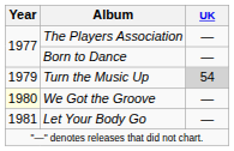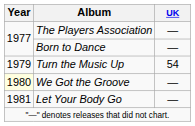Turn the Music Up | UK: lightgrey background -> no background
